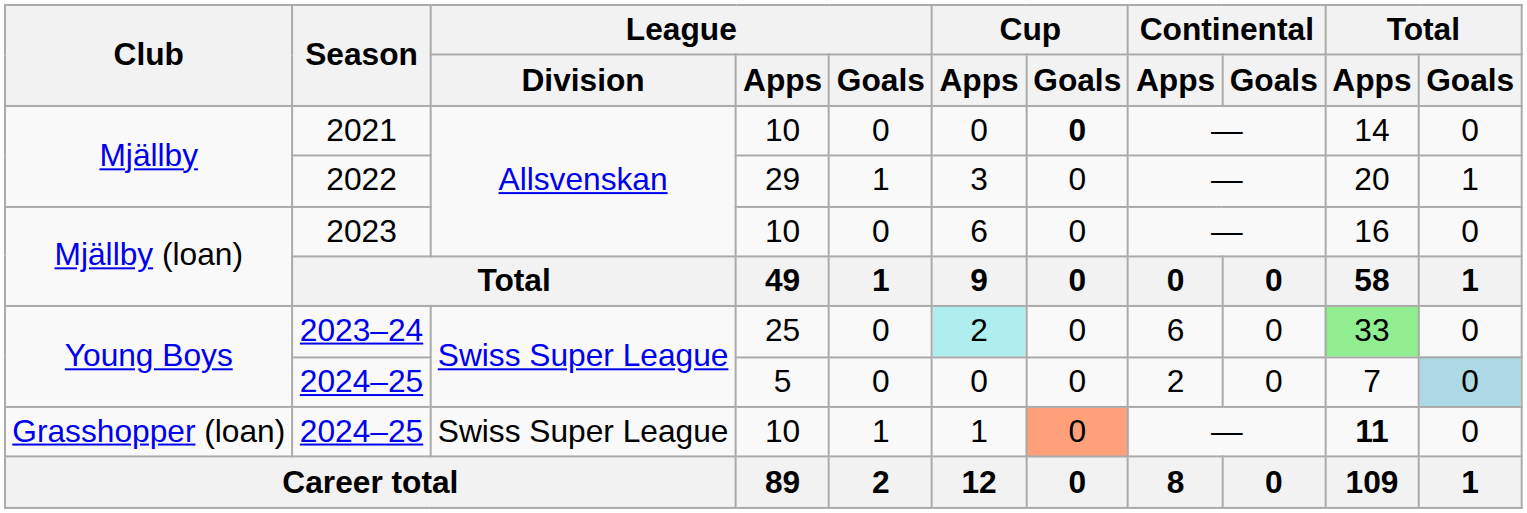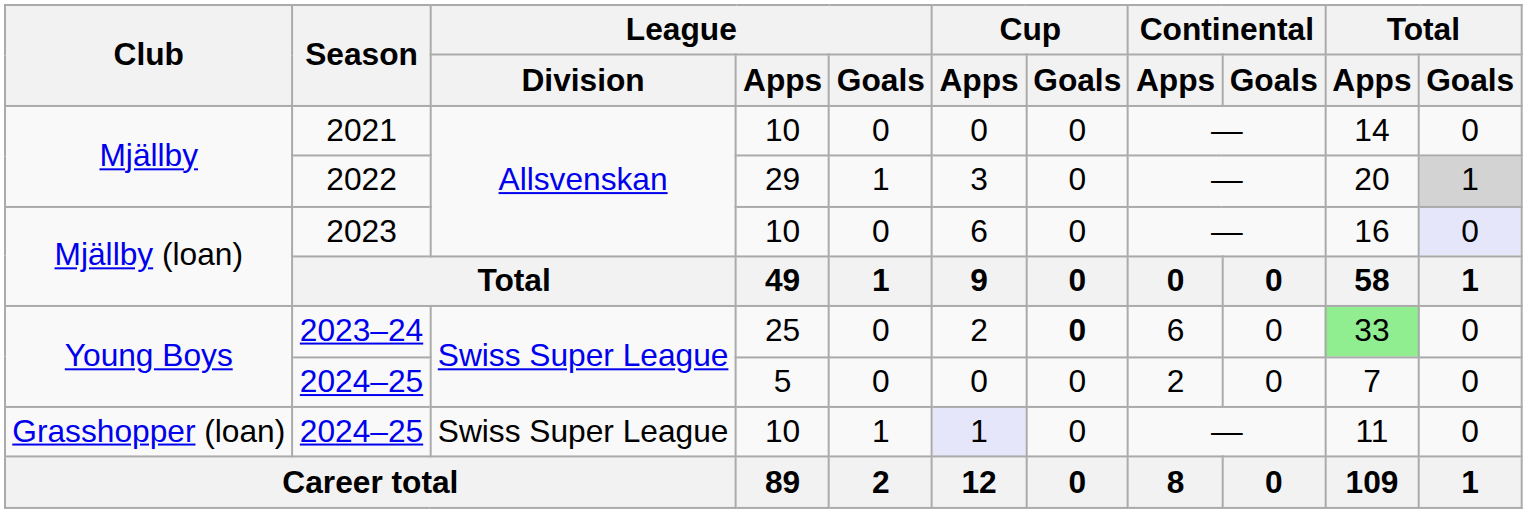2021 | Cup / Goals: bold -> normal
2022 | Total / Goals: no background -> lightgrey background
2023 | Total / Goals: no background -> lavender background
2023–24 | Cup / Apps: paleturquoise background -> no background
2023–24 | Cup / Goals: normal -> bold
Young Boys / 2024–25 | Total / Goals: lightblue background -> no background
Grasshopper (loan) / 2024–25 | Cup / Apps: no background -> lavender background
Grasshopper (loan) / 2024–25 | Cup / Goals: lightsalmon background -> no background
Grasshopper (loan) / 2024–25 | Total / Apps: bold -> normal
